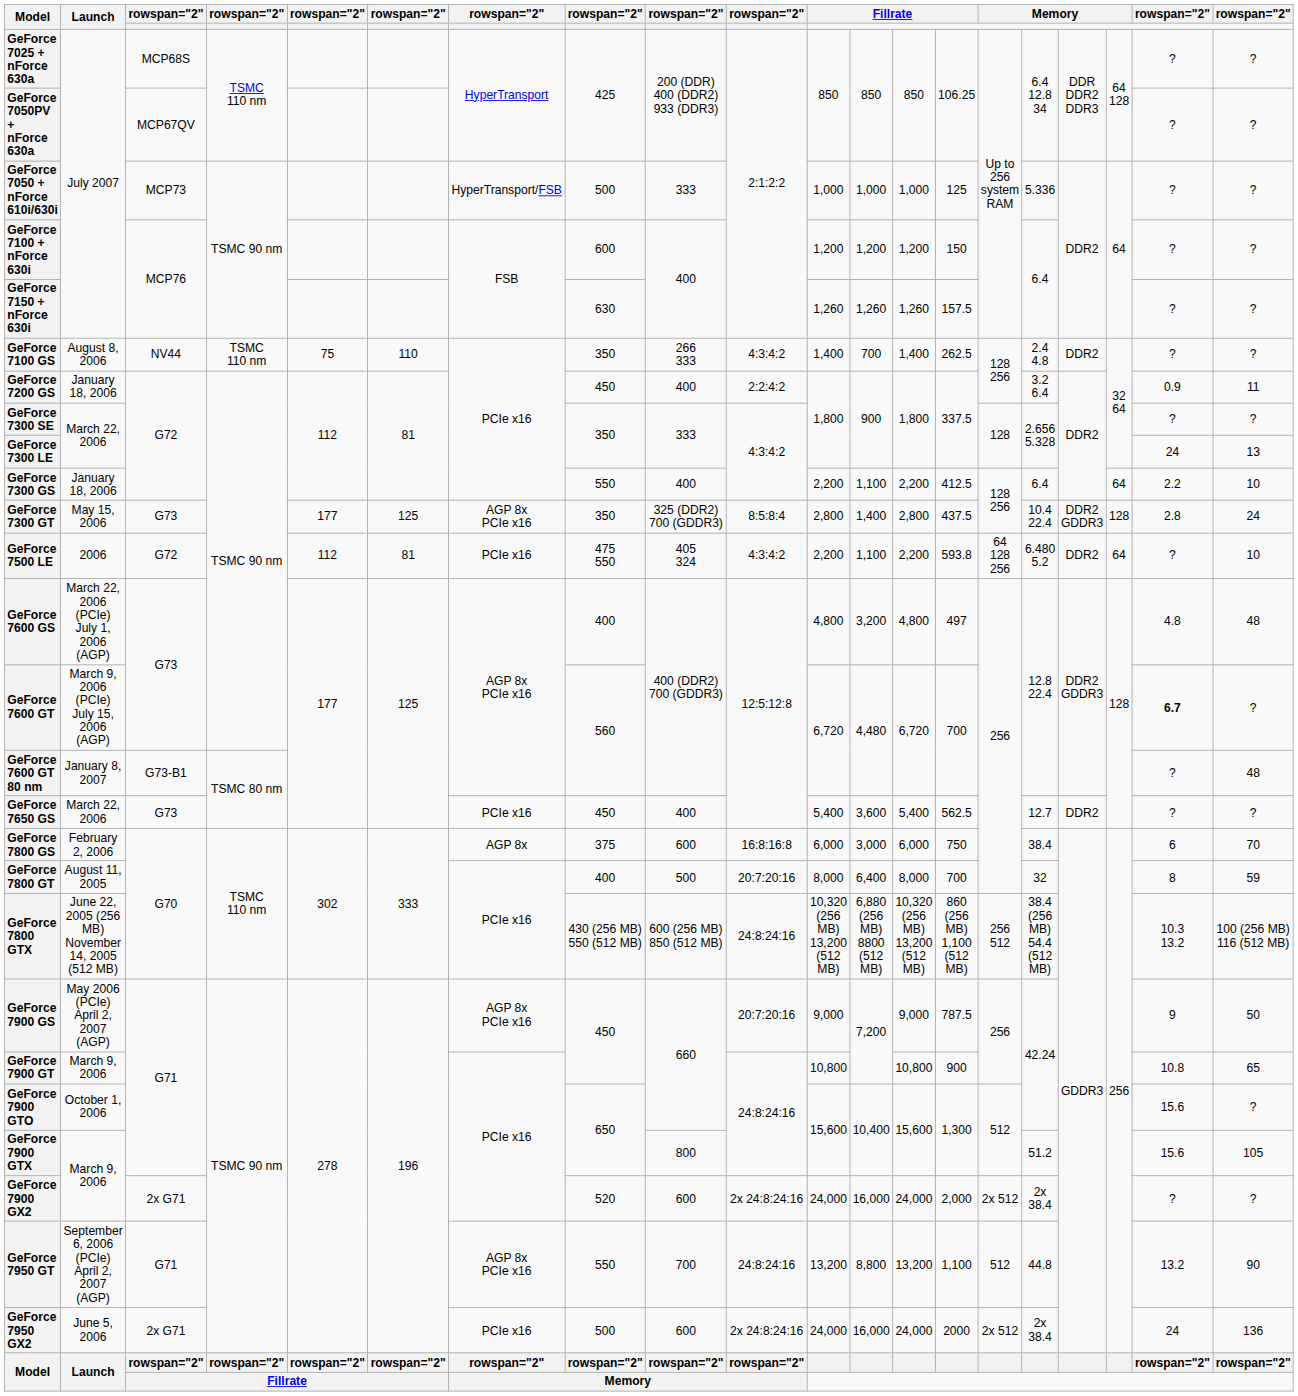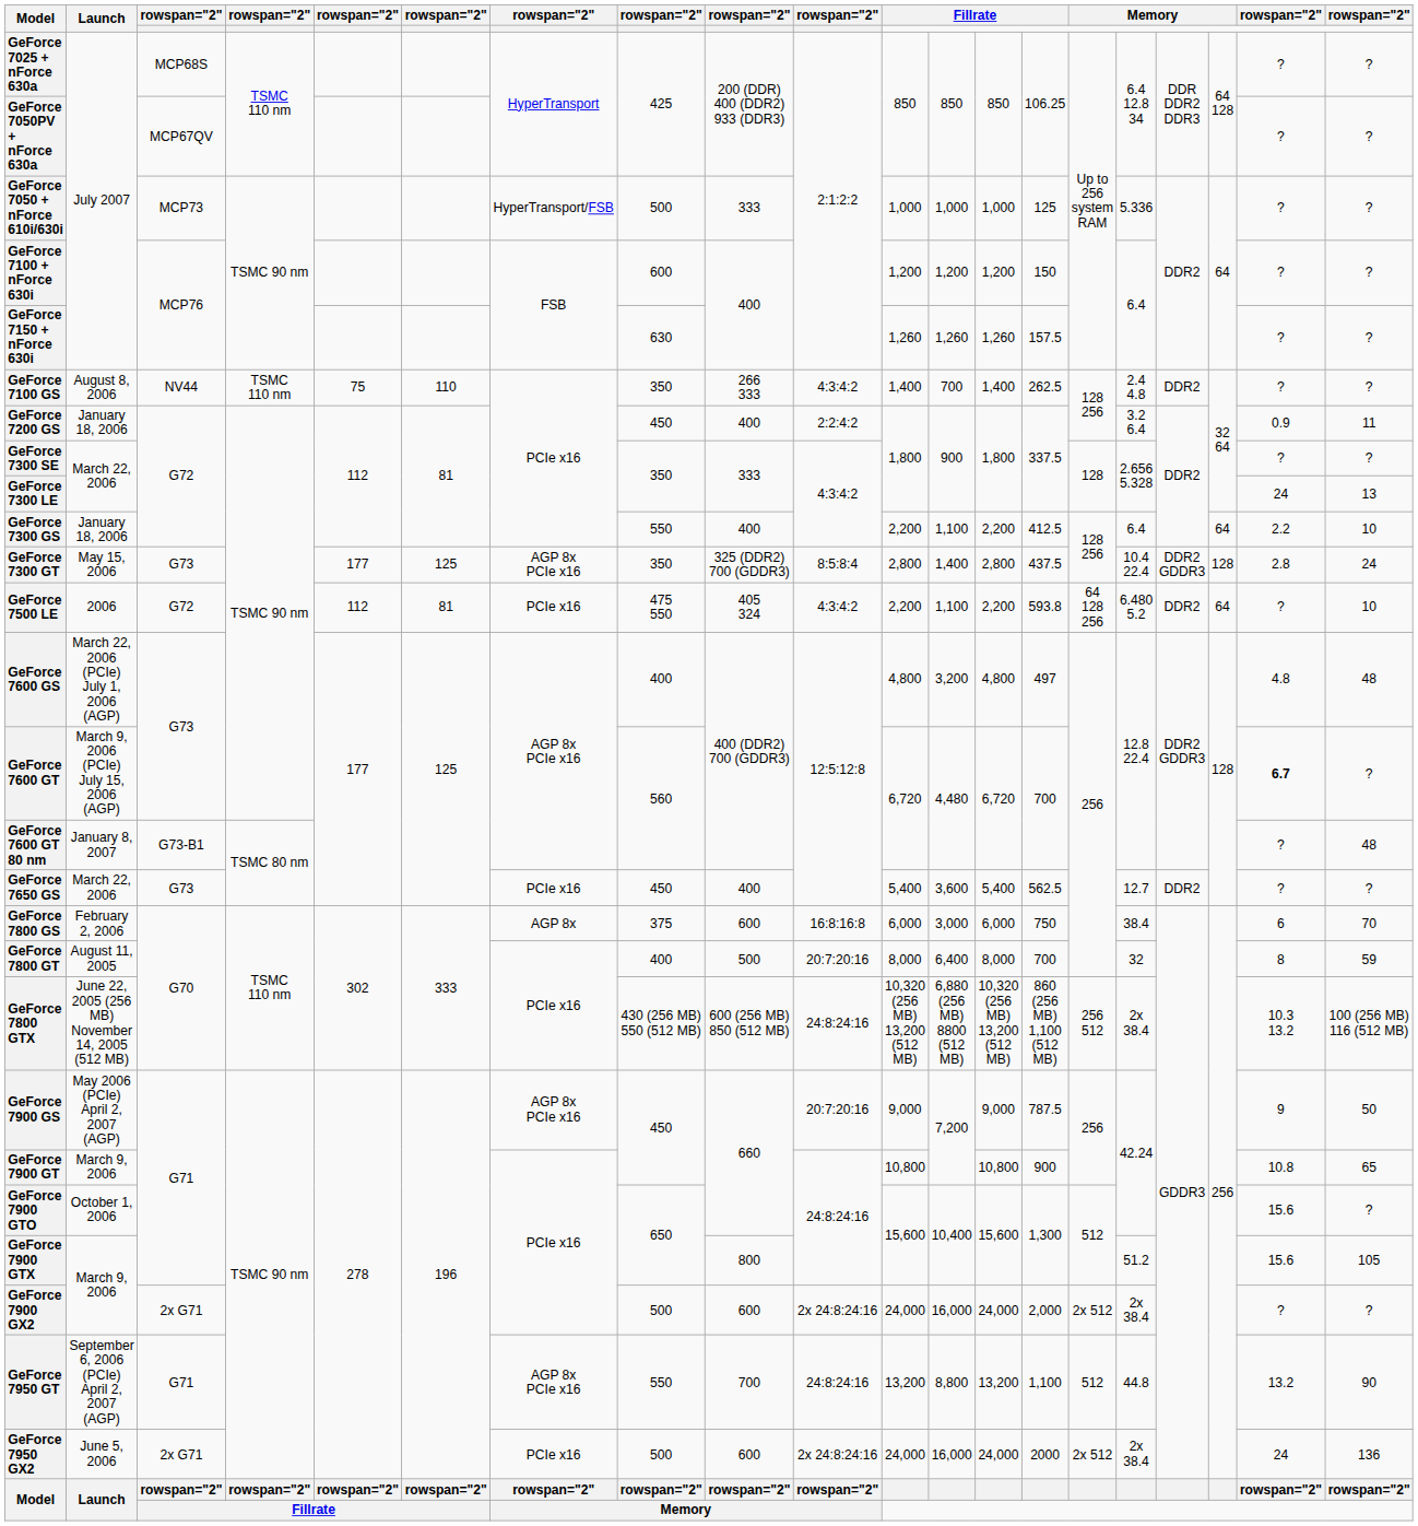GeForce 7800 GTX | column 16: 38.4 (256 MB) 54.4 (512 MB) -> 2x 38.4
GeForce 7900 GX2 | column 8: 520 -> 500
